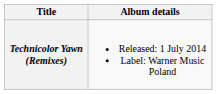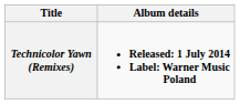Technicolor Yawn (Remixes) | Album details: normal -> bold
